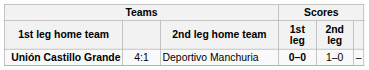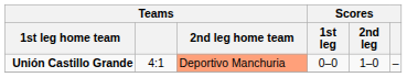Unión Castillo Grande | Teams / 2nd leg home team: no background -> lightsalmon background
Unión Castillo Grande | Scores / 1st leg: bold -> normal
